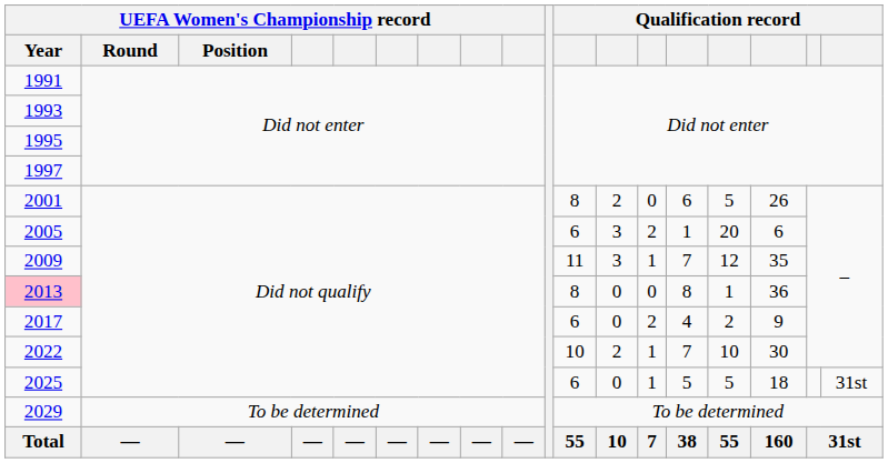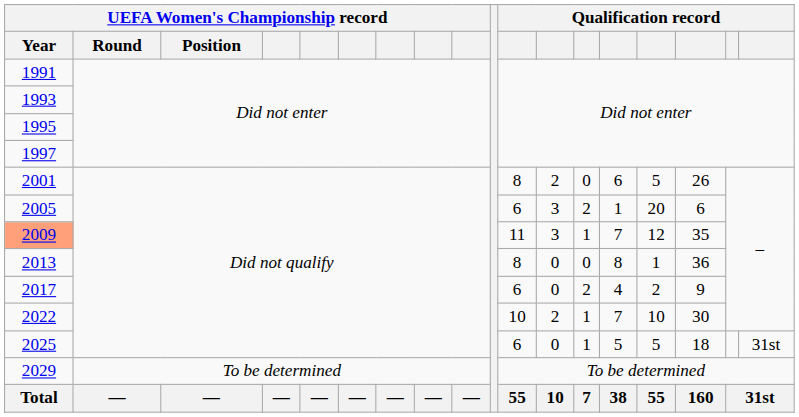2009 | UEFA Women's Championship record / Year: no background -> lightsalmon background
2013 | UEFA Women's Championship record / Year: pink background -> no background
